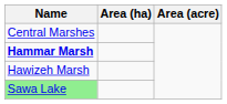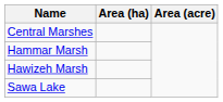Hammar Marsh | Name: bold -> normal
Sawa Lake | Name: lightgreen background -> no background
